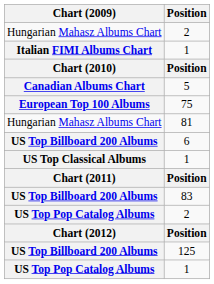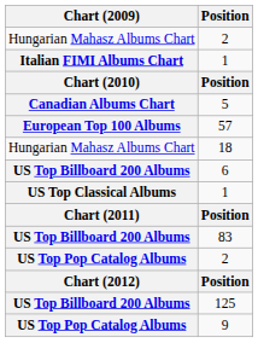row 6 | Position: 75 -> 57
row 7 | Position: 81 -> 18
row 15 | Position: 1 -> 9
